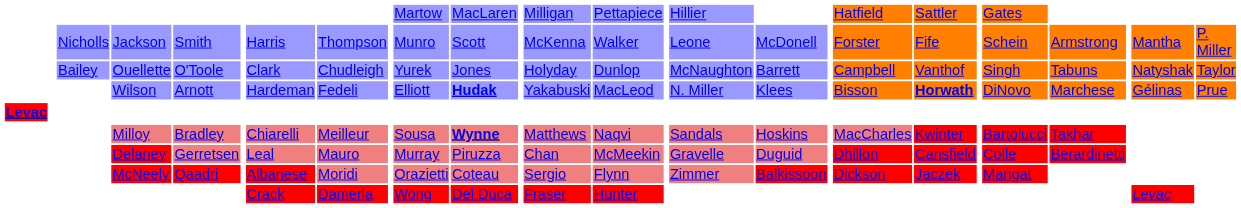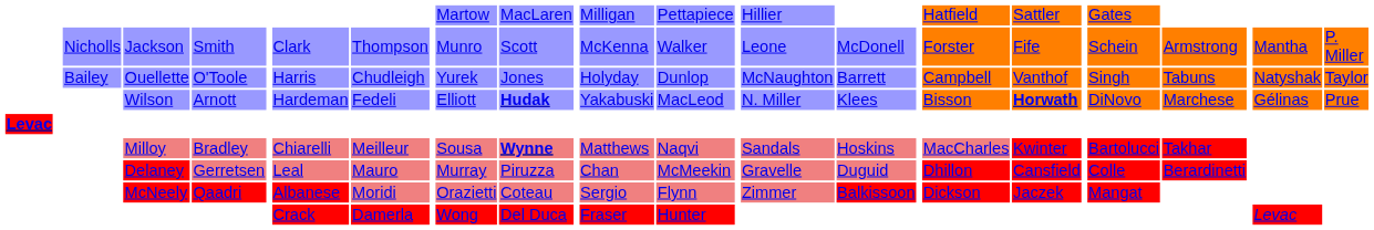Nicholls | column 5: Harris -> Clark
Bailey | column 5: Clark -> Harris
